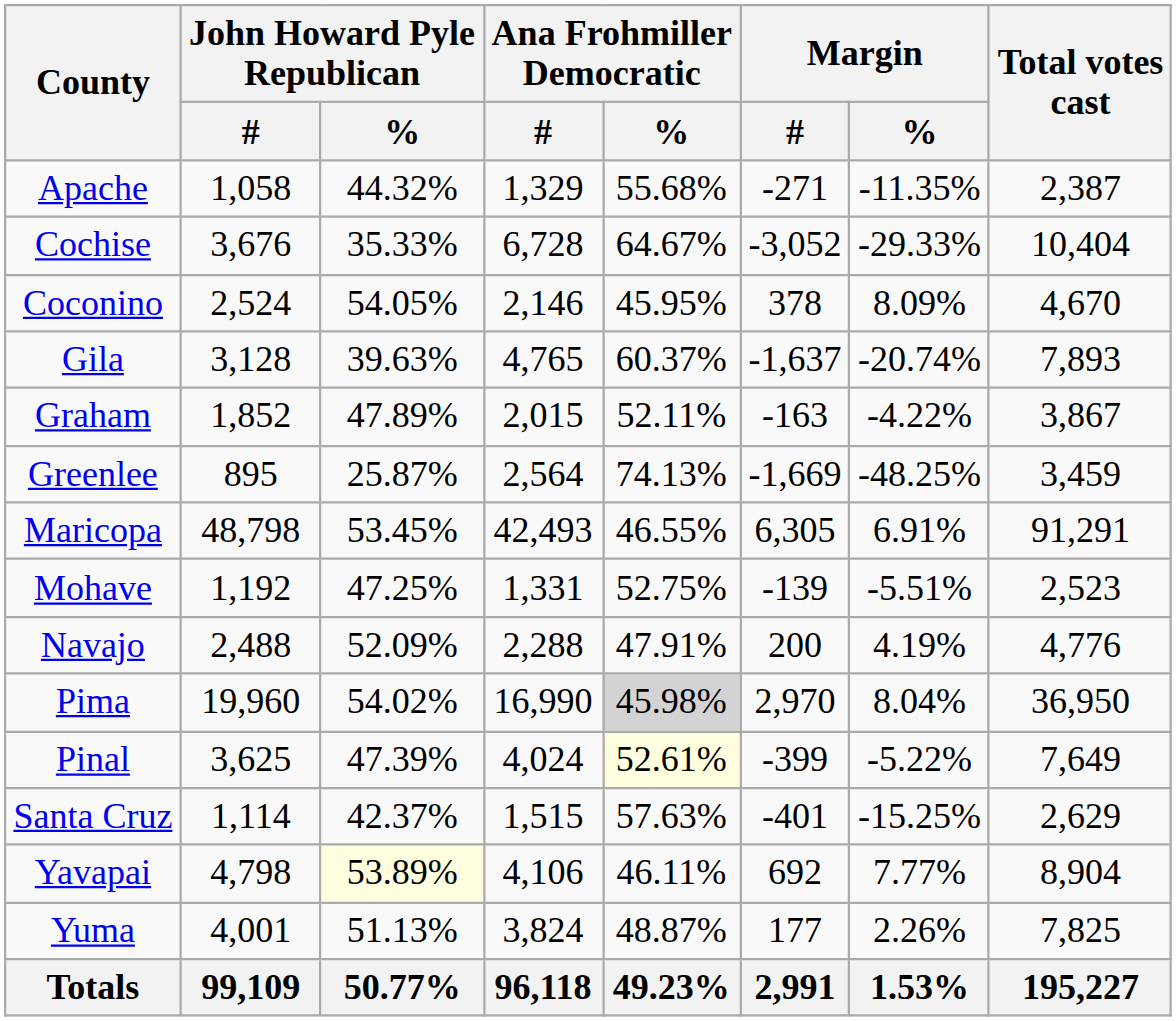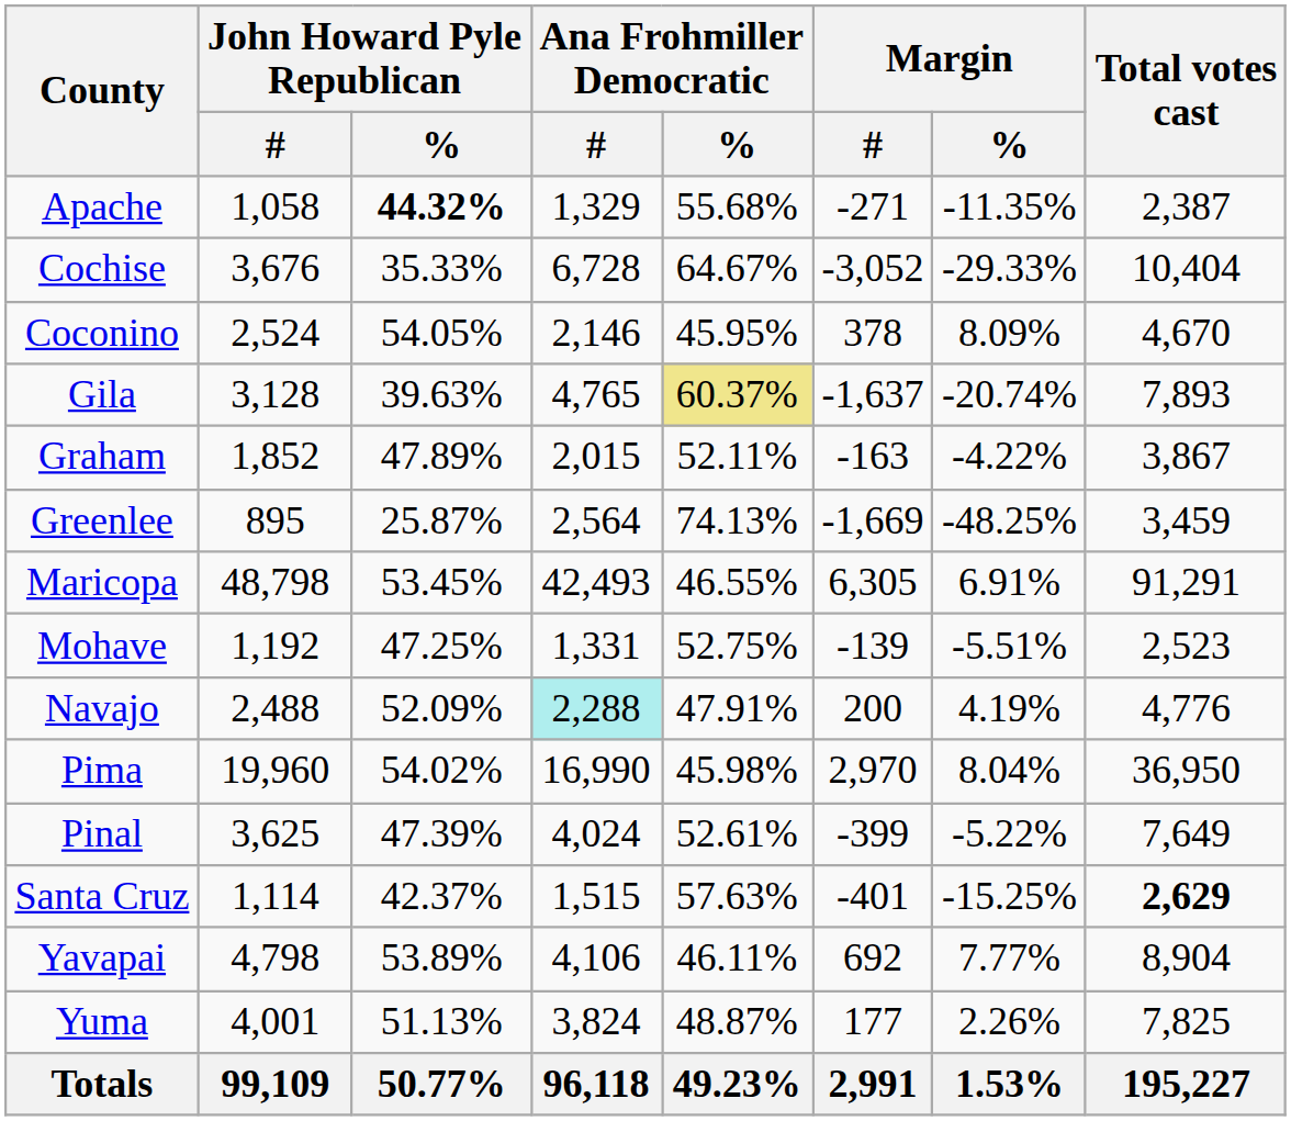Apache | John Howard Pyle Republican / %: normal -> bold
Gila | Ana Frohmiller Democratic / %: no background -> khaki background
Navajo | Ana Frohmiller Democratic / #: no background -> paleturquoise background
Pima | Ana Frohmiller Democratic / %: lightgrey background -> no background
Pinal | Ana Frohmiller Democratic / %: lightyellow background -> no background
Santa Cruz | Total votes cast: normal -> bold
Yavapai | John Howard Pyle Republican / %: lightyellow background -> no background
